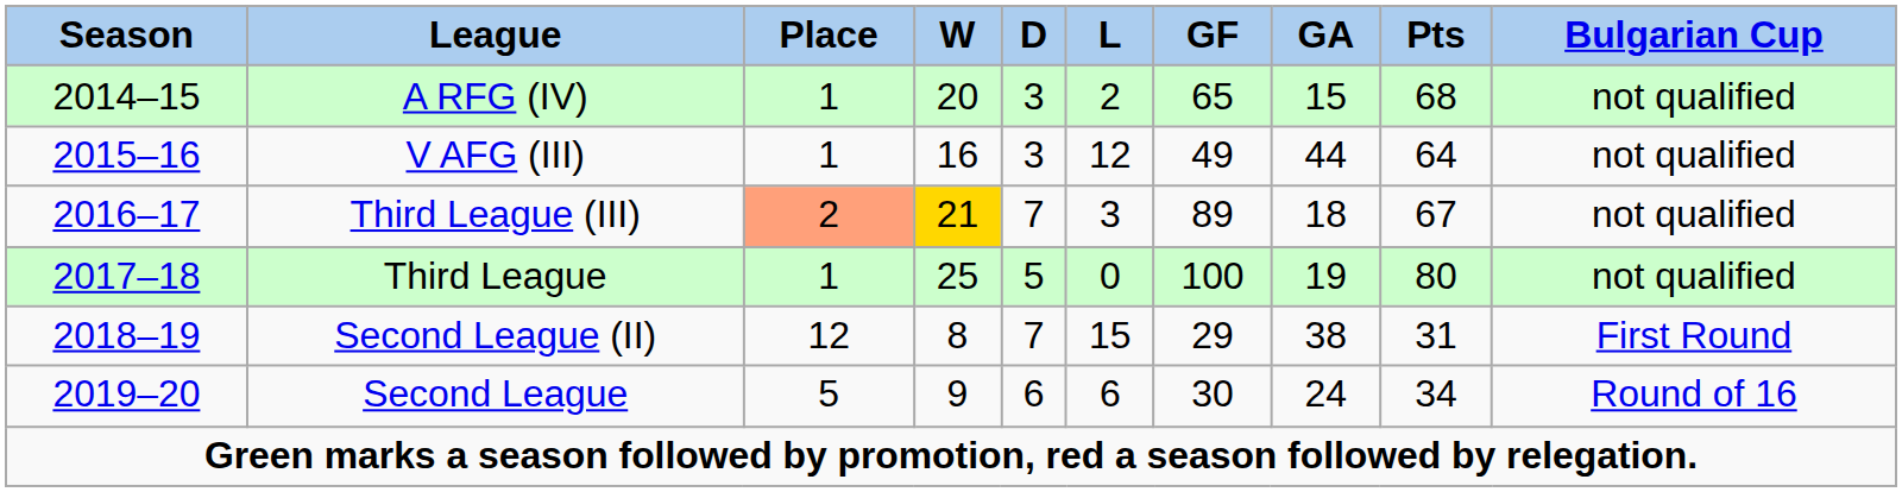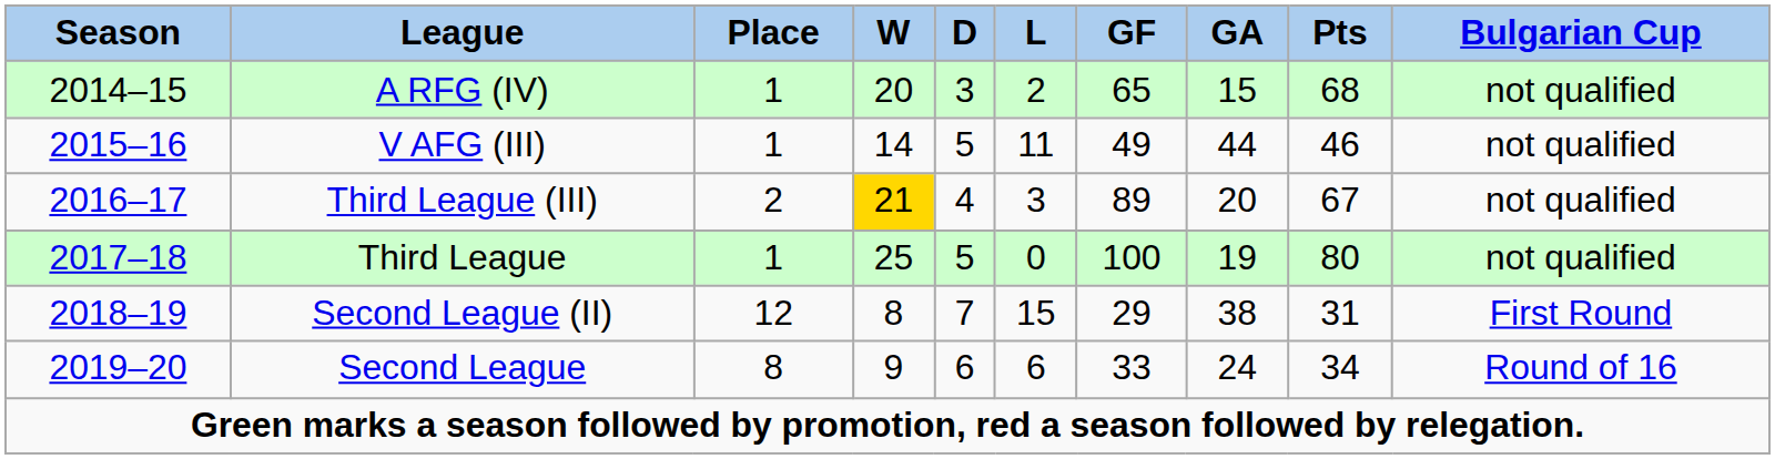V AFG (III) | W: 16 -> 14
V AFG (III) | D: 3 -> 5
V AFG (III) | L: 12 -> 11
V AFG (III) | Pts: 64 -> 46
Third League (III) | Place: lightsalmon background -> no background
Third League (III) | D: 7 -> 4
Third League (III) | GA: 18 -> 20
Second League | Place: 5 -> 8
Second League | GF: 30 -> 33
